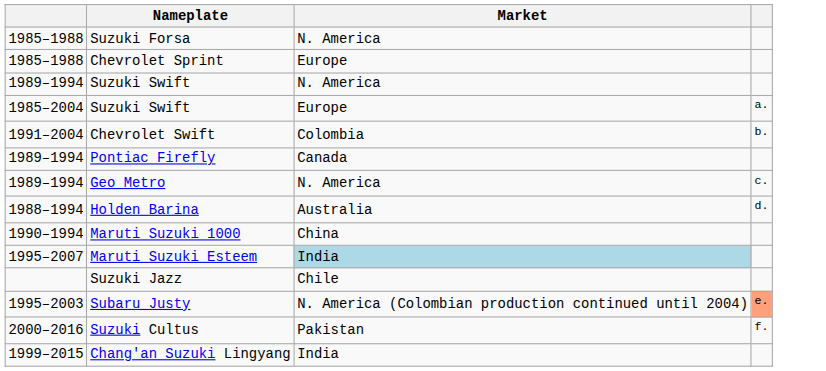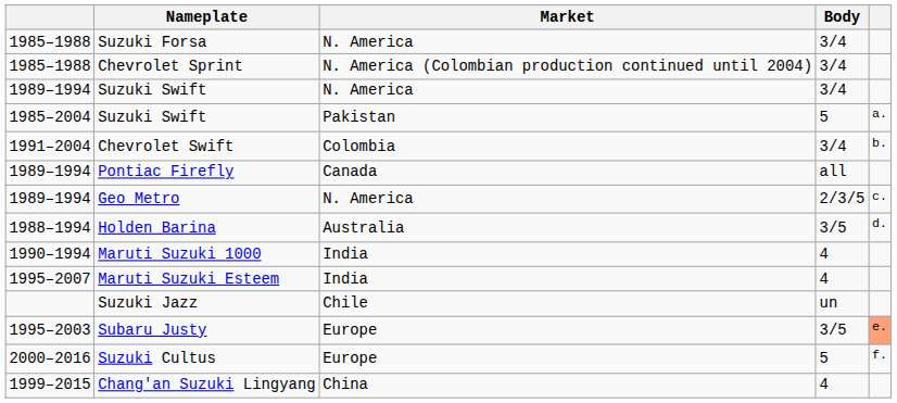+ column: Body | 3/4 | 3/4 | 3/4 | 5 | 3/4 | all | 2/3/5 | 3/5 | 4 | 4 | un | 3/5 | 5 | 4
Chevrolet Sprint | Market: Europe -> N. America (Colombian production continued until 2004)
1985–2004 / Suzuki Swift | Market: Europe -> Pakistan
Maruti Suzuki 1000 | Market: China -> India
Maruti Suzuki Esteem | Market: lightblue background -> no background
Subaru Justy | Market: N. America (Colombian production continued until 2004) -> Europe
Suzuki Cultus | Market: Pakistan -> Europe
Chang'an Suzuki Lingyang | Market: India -> China
